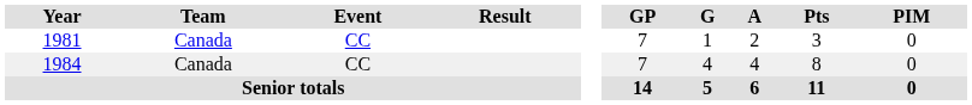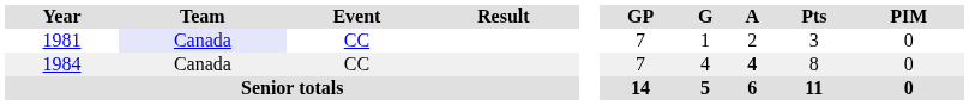1981 | Team: no background -> lavender background
1984 | A: normal -> bold
